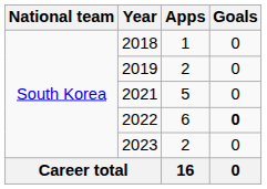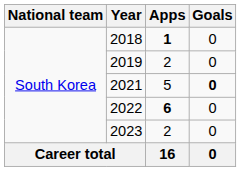2018 | Apps: normal -> bold
2021 | Goals: normal -> bold
2022 | Apps: normal -> bold
2022 | Goals: bold -> normal
